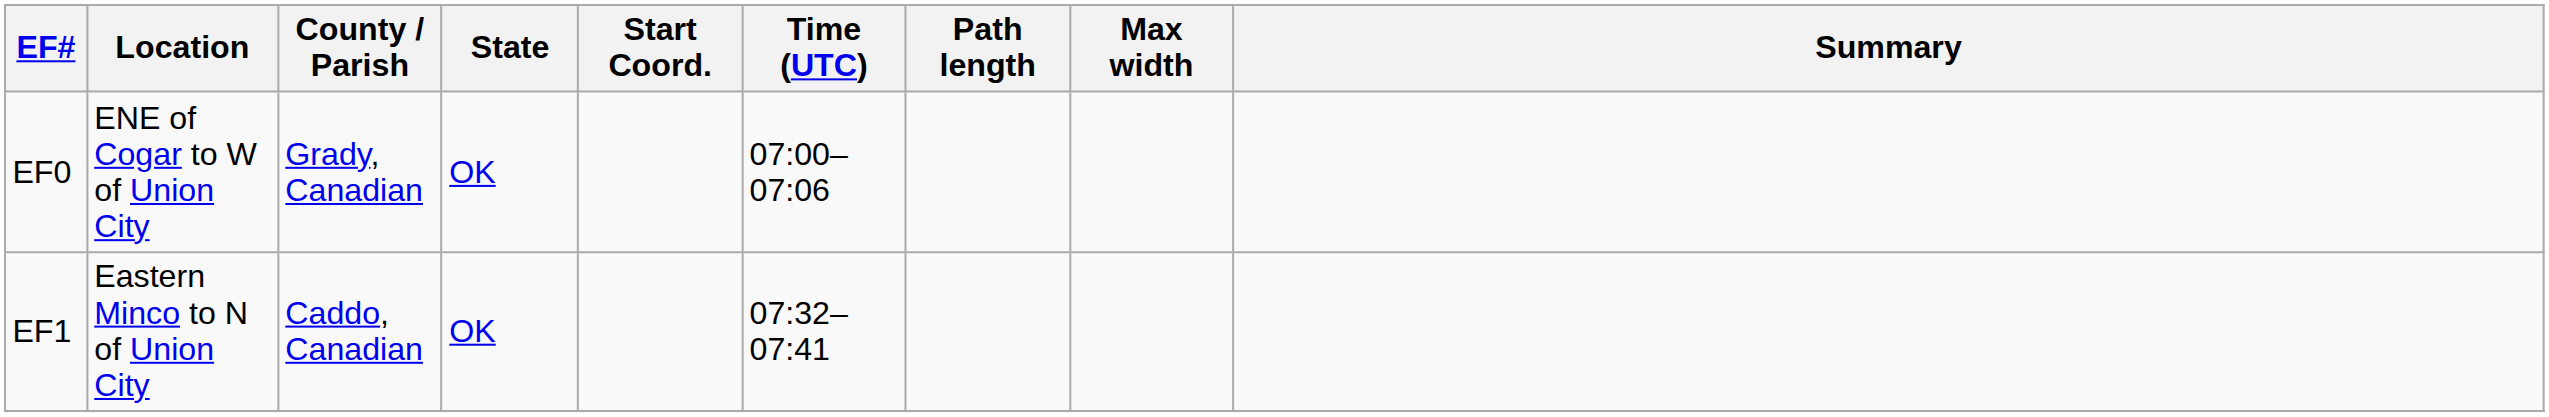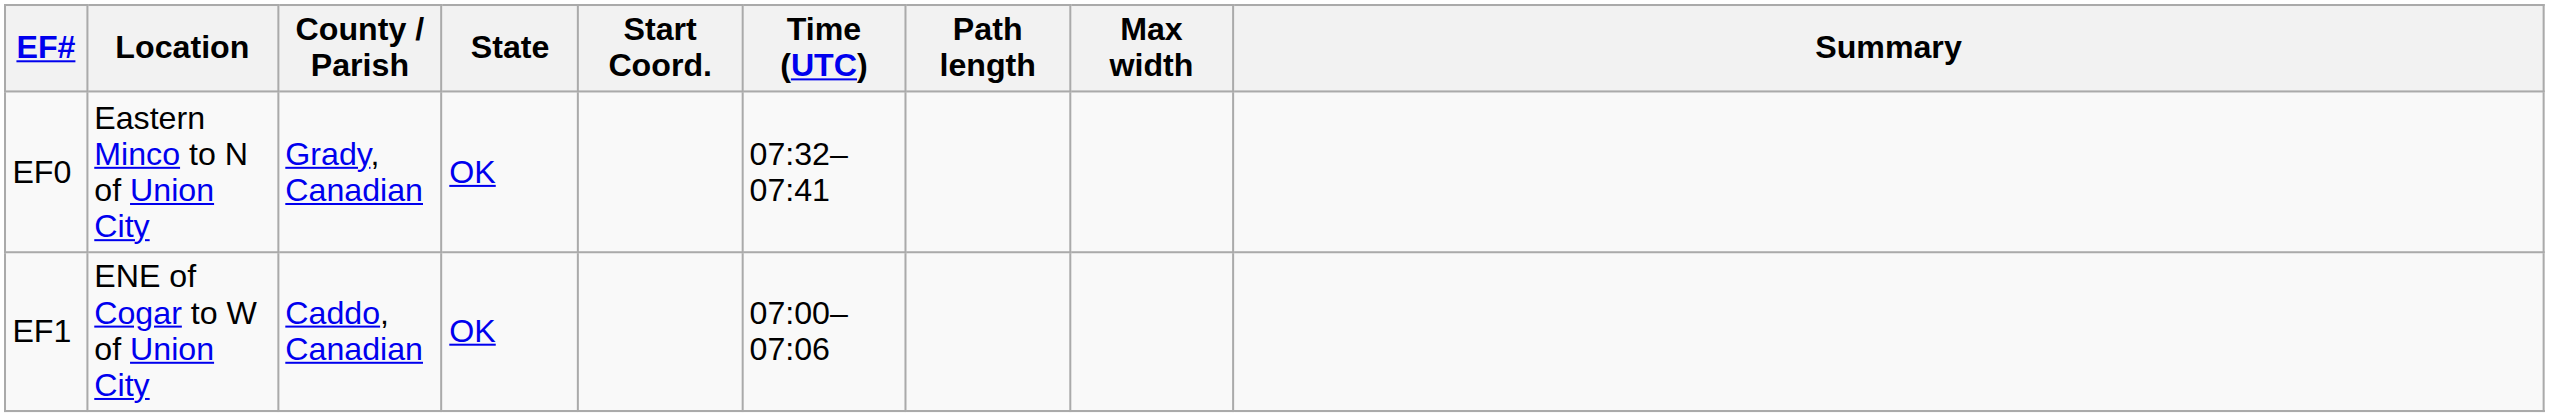EF0 | Location: ENE of Cogar to W of Union City -> Eastern Minco to N of Union City
EF0 | Time (UTC): 07:00–07:06 -> 07:32–07:41
EF1 | Location: Eastern Minco to N of Union City -> ENE of Cogar to W of Union City
EF1 | Time (UTC): 07:32–07:41 -> 07:00–07:06
